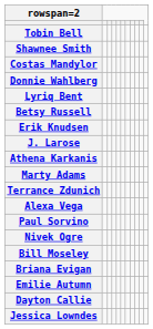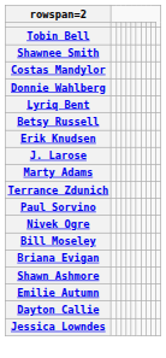- row: Athena Karkanis
- row: Alexa Vega
+ row: Shawn Ashmore
